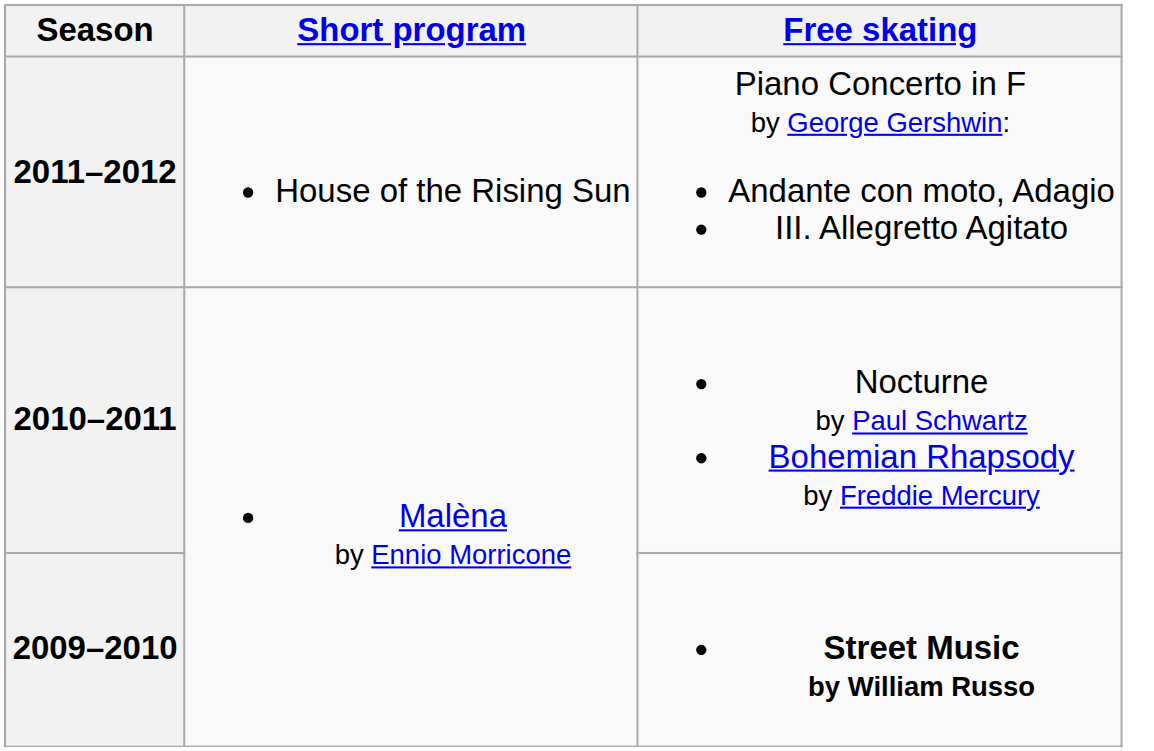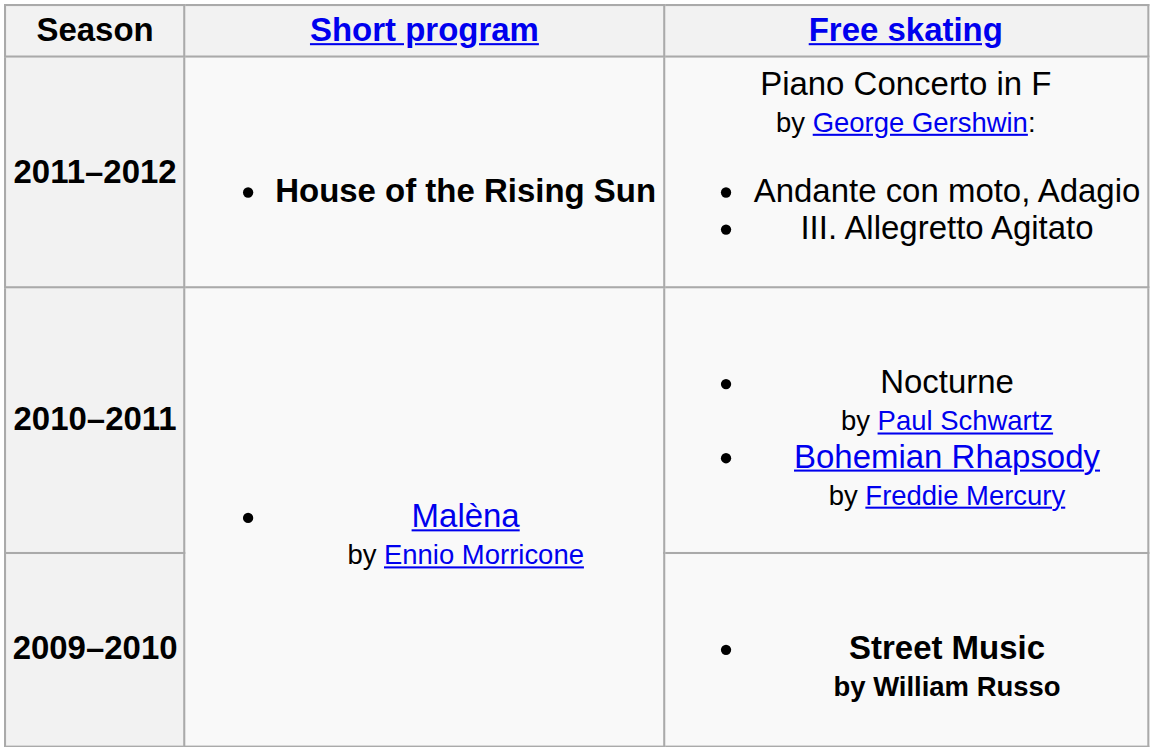2011–2012 | Short program: normal -> bold
